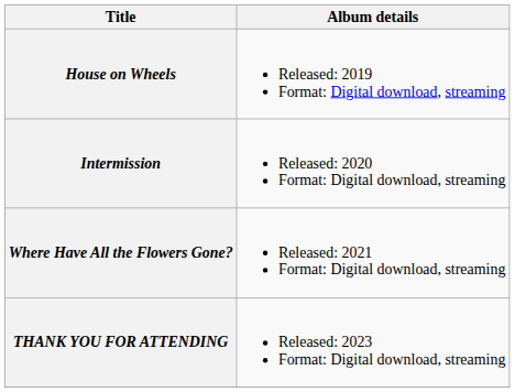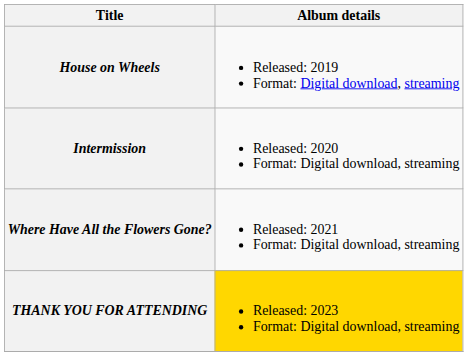THANK YOU FOR ATTENDING | Album details: no background -> gold background
